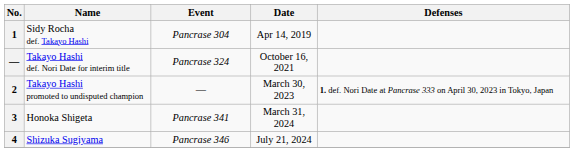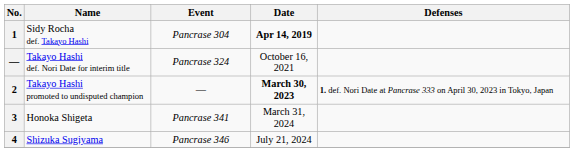Sidy Rocha def. Takayo Hashi | Date: normal -> bold
Takayo Hashi promoted to undisputed champion | Date: normal -> bold
